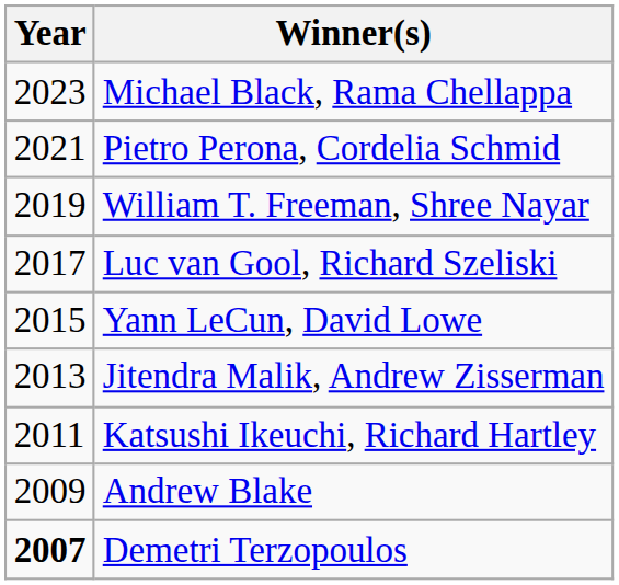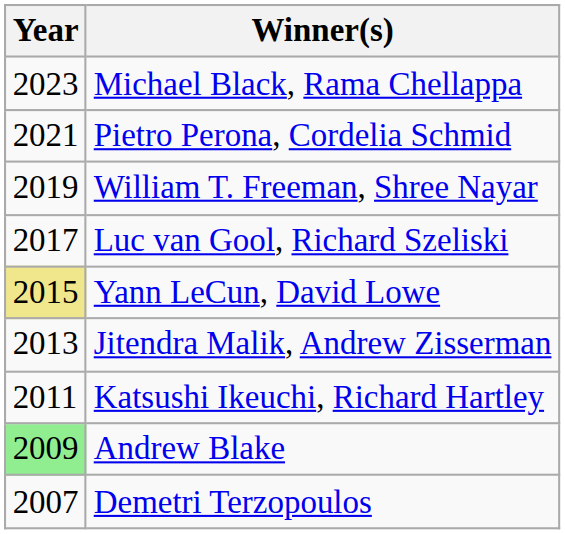Yann LeCun, David Lowe | Year: no background -> khaki background
Andrew Blake | Year: no background -> lightgreen background
Demetri Terzopoulos | Year: bold -> normal
